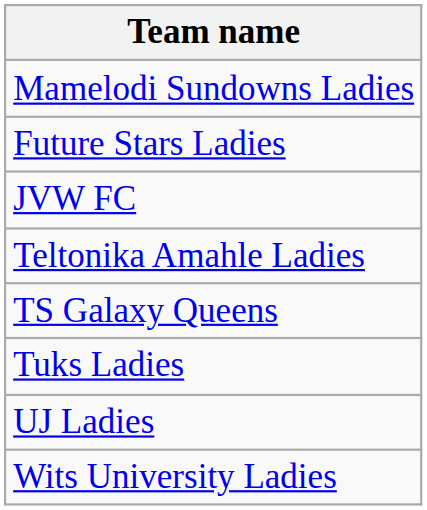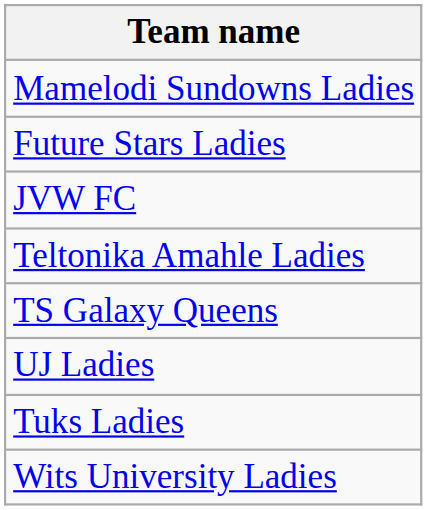row 7 | column 1: Tuks Ladies -> UJ Ladies
row 8 | column 1: UJ Ladies -> Tuks Ladies
